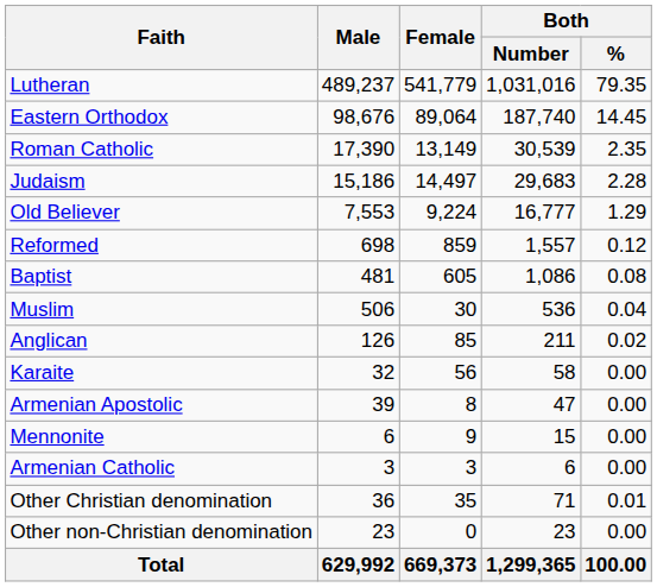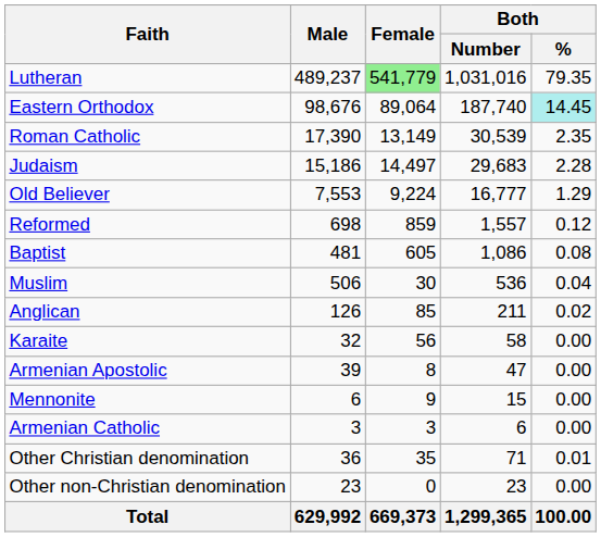Lutheran | Female: no background -> lightgreen background
Eastern Orthodox | Both / %: no background -> paleturquoise background
